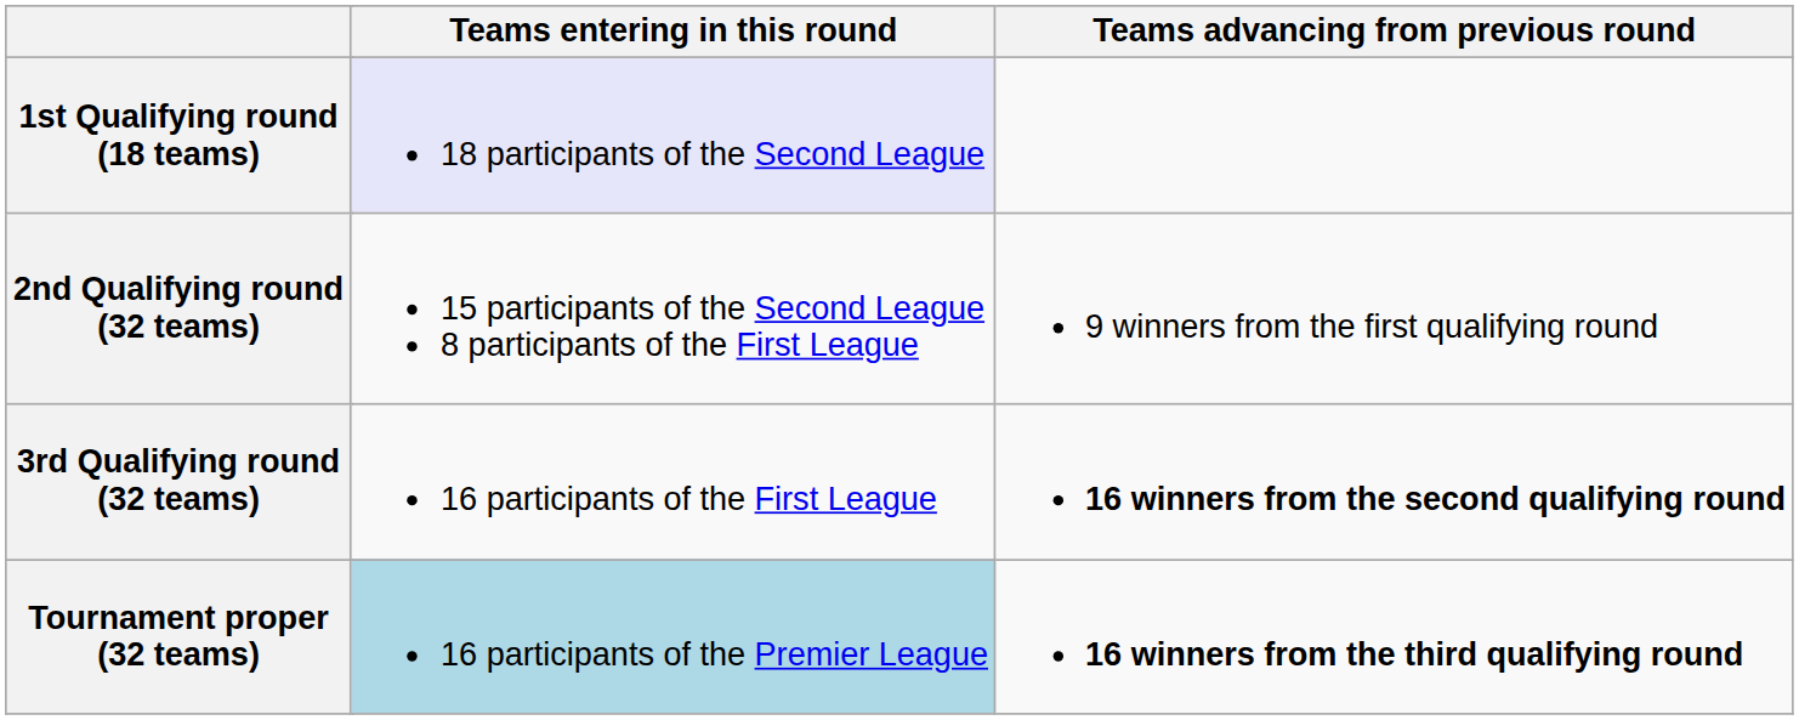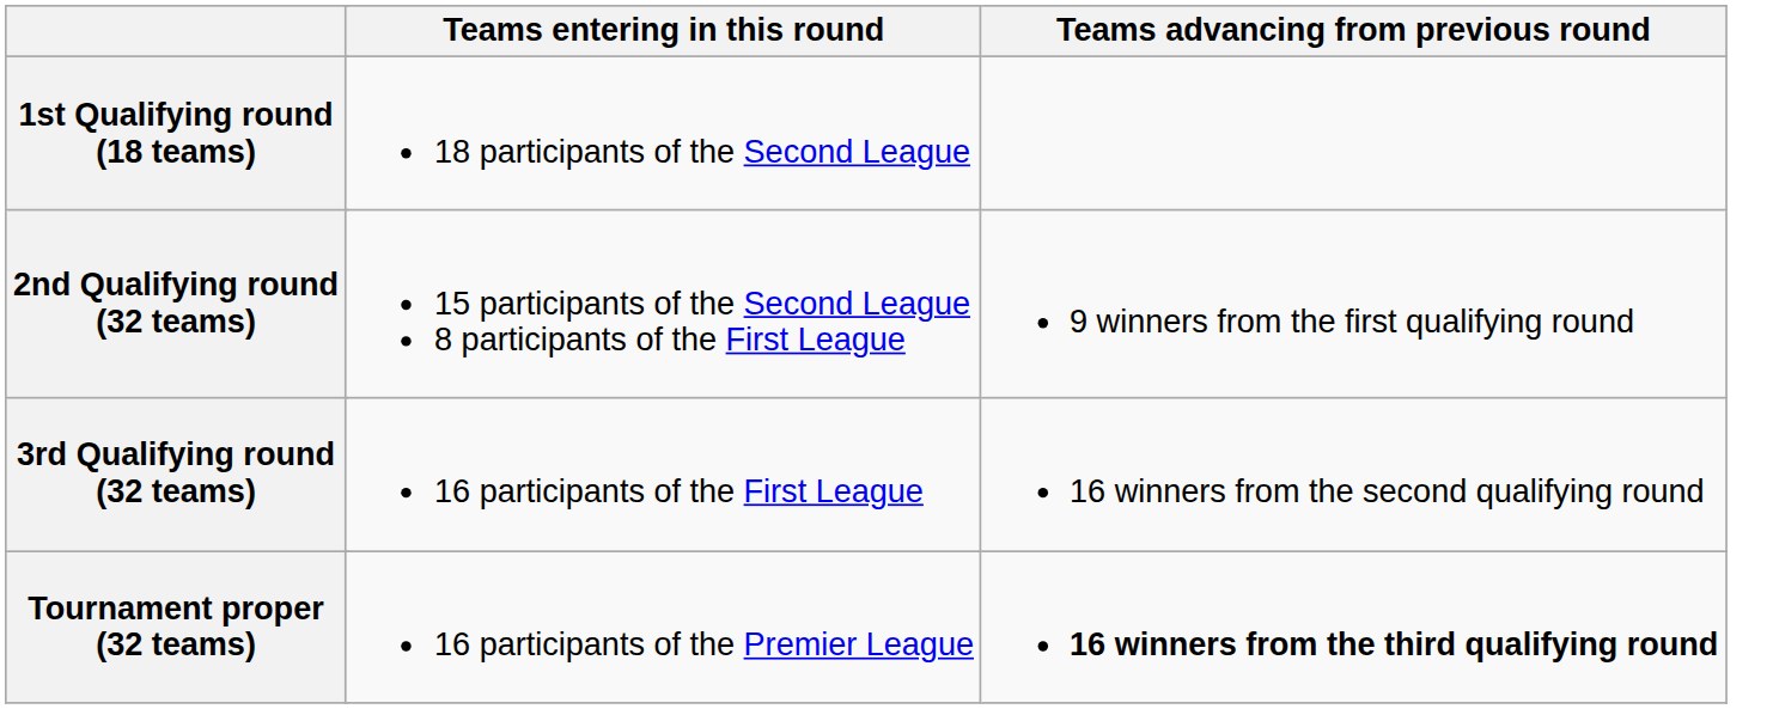1st Qualifying round (18 teams) | Teams entering in this round: lavender background -> no background
3rd Qualifying round (32 teams) | Teams advancing from previous round: bold -> normal
Tournament proper (32 teams) | Teams entering in this round: lightblue background -> no background
